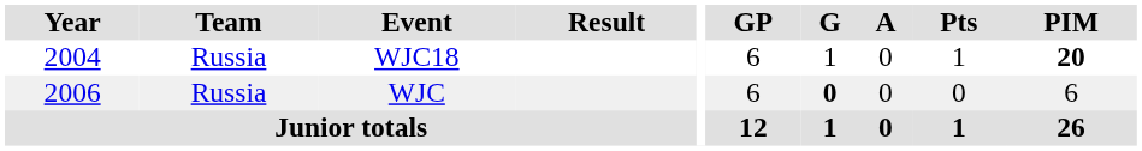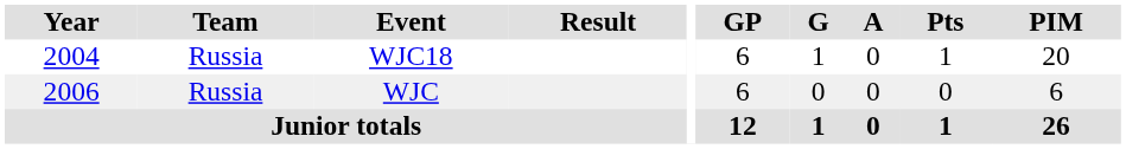WJC18 | PIM: bold -> normal
WJC | G: bold -> normal
